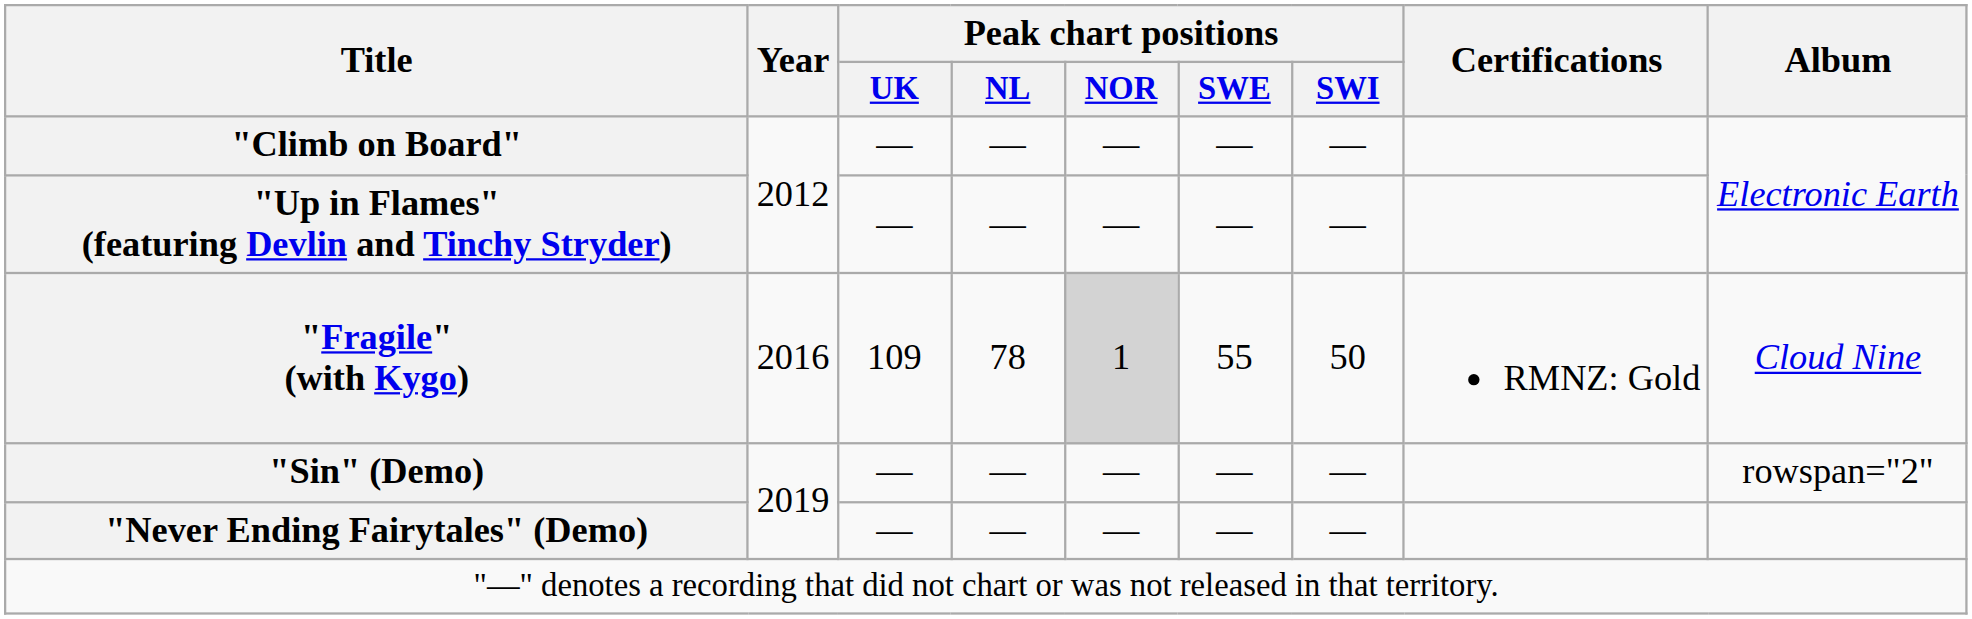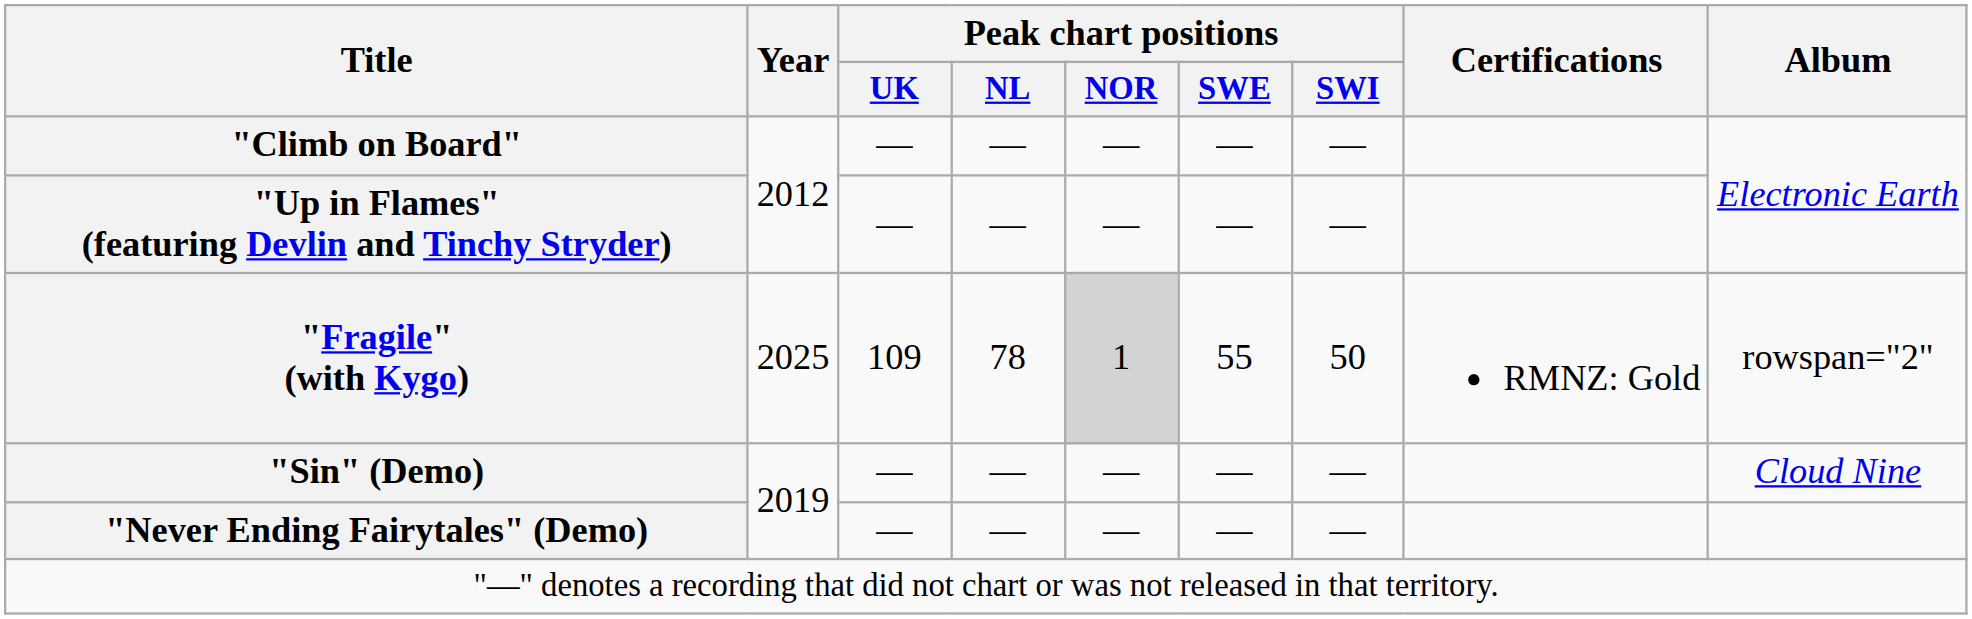"Fragile" (with Kygo) | Year: 2016 -> 2025
"Fragile" (with Kygo) | Album: Cloud Nine -> rowspan="2"
"Sin" (Demo) | Album: rowspan="2" -> Cloud Nine
